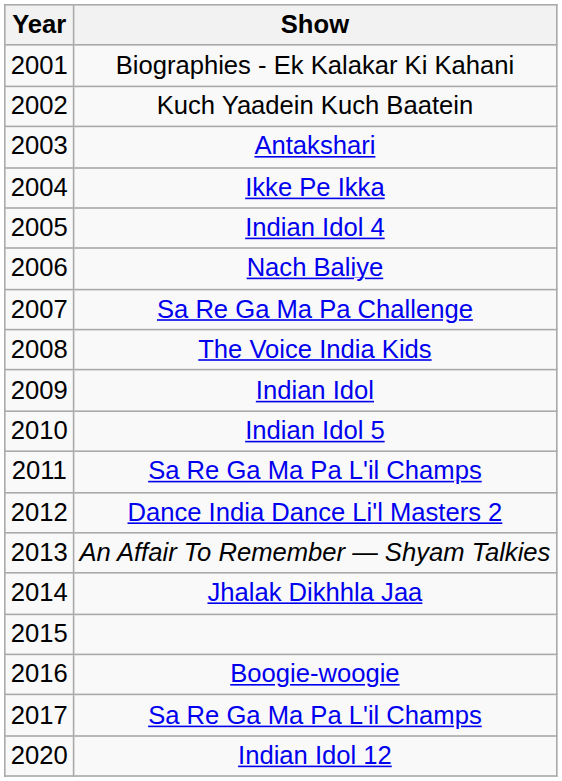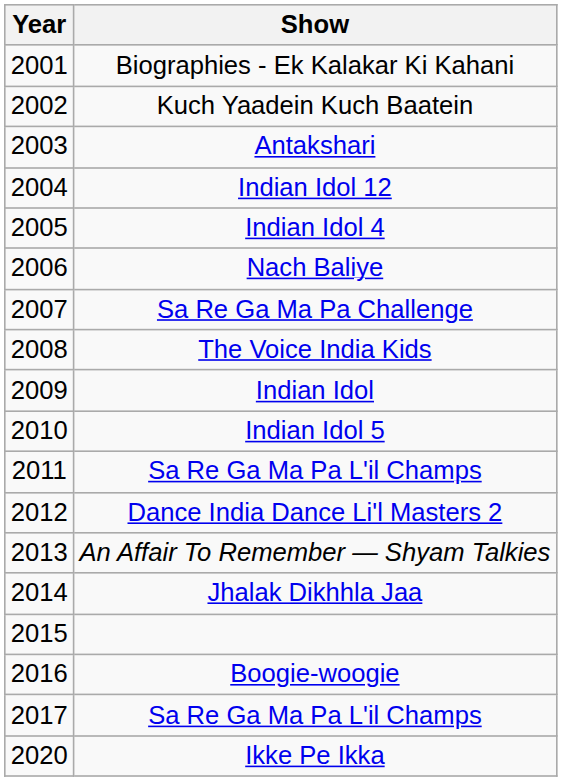row 5 | Show: Ikke Pe Ikka -> Indian Idol 12
row 19 | Show: Indian Idol 12 -> Ikke Pe Ikka
